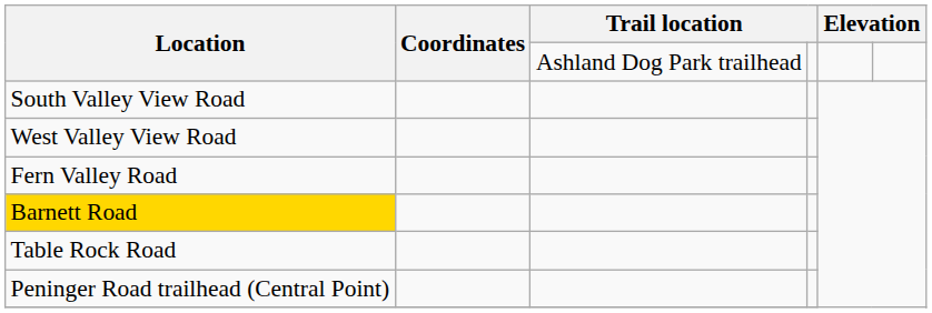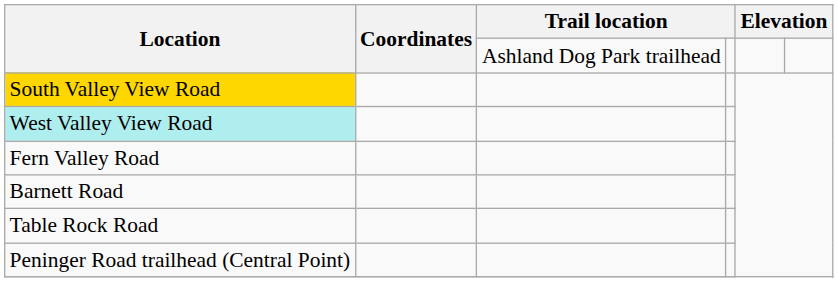South Valley View Road | Location: no background -> gold background
West Valley View Road | Location: no background -> paleturquoise background
Barnett Road | Location: gold background -> no background
